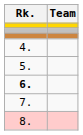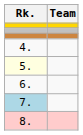row 6 | Rk.: no background -> lightyellow background
row 7 | Rk.: bold -> normal
row 8 | Rk.: no background -> lightblue background
